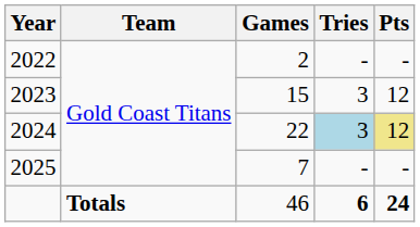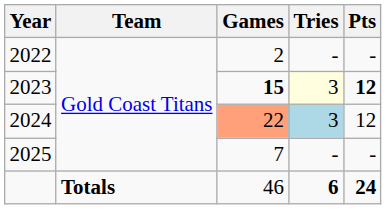2023 | Games: normal -> bold
2023 | Tries: no background -> lightyellow background
2023 | Pts: normal -> bold
2024 | Games: no background -> lightsalmon background
2024 | Pts: khaki background -> no background
